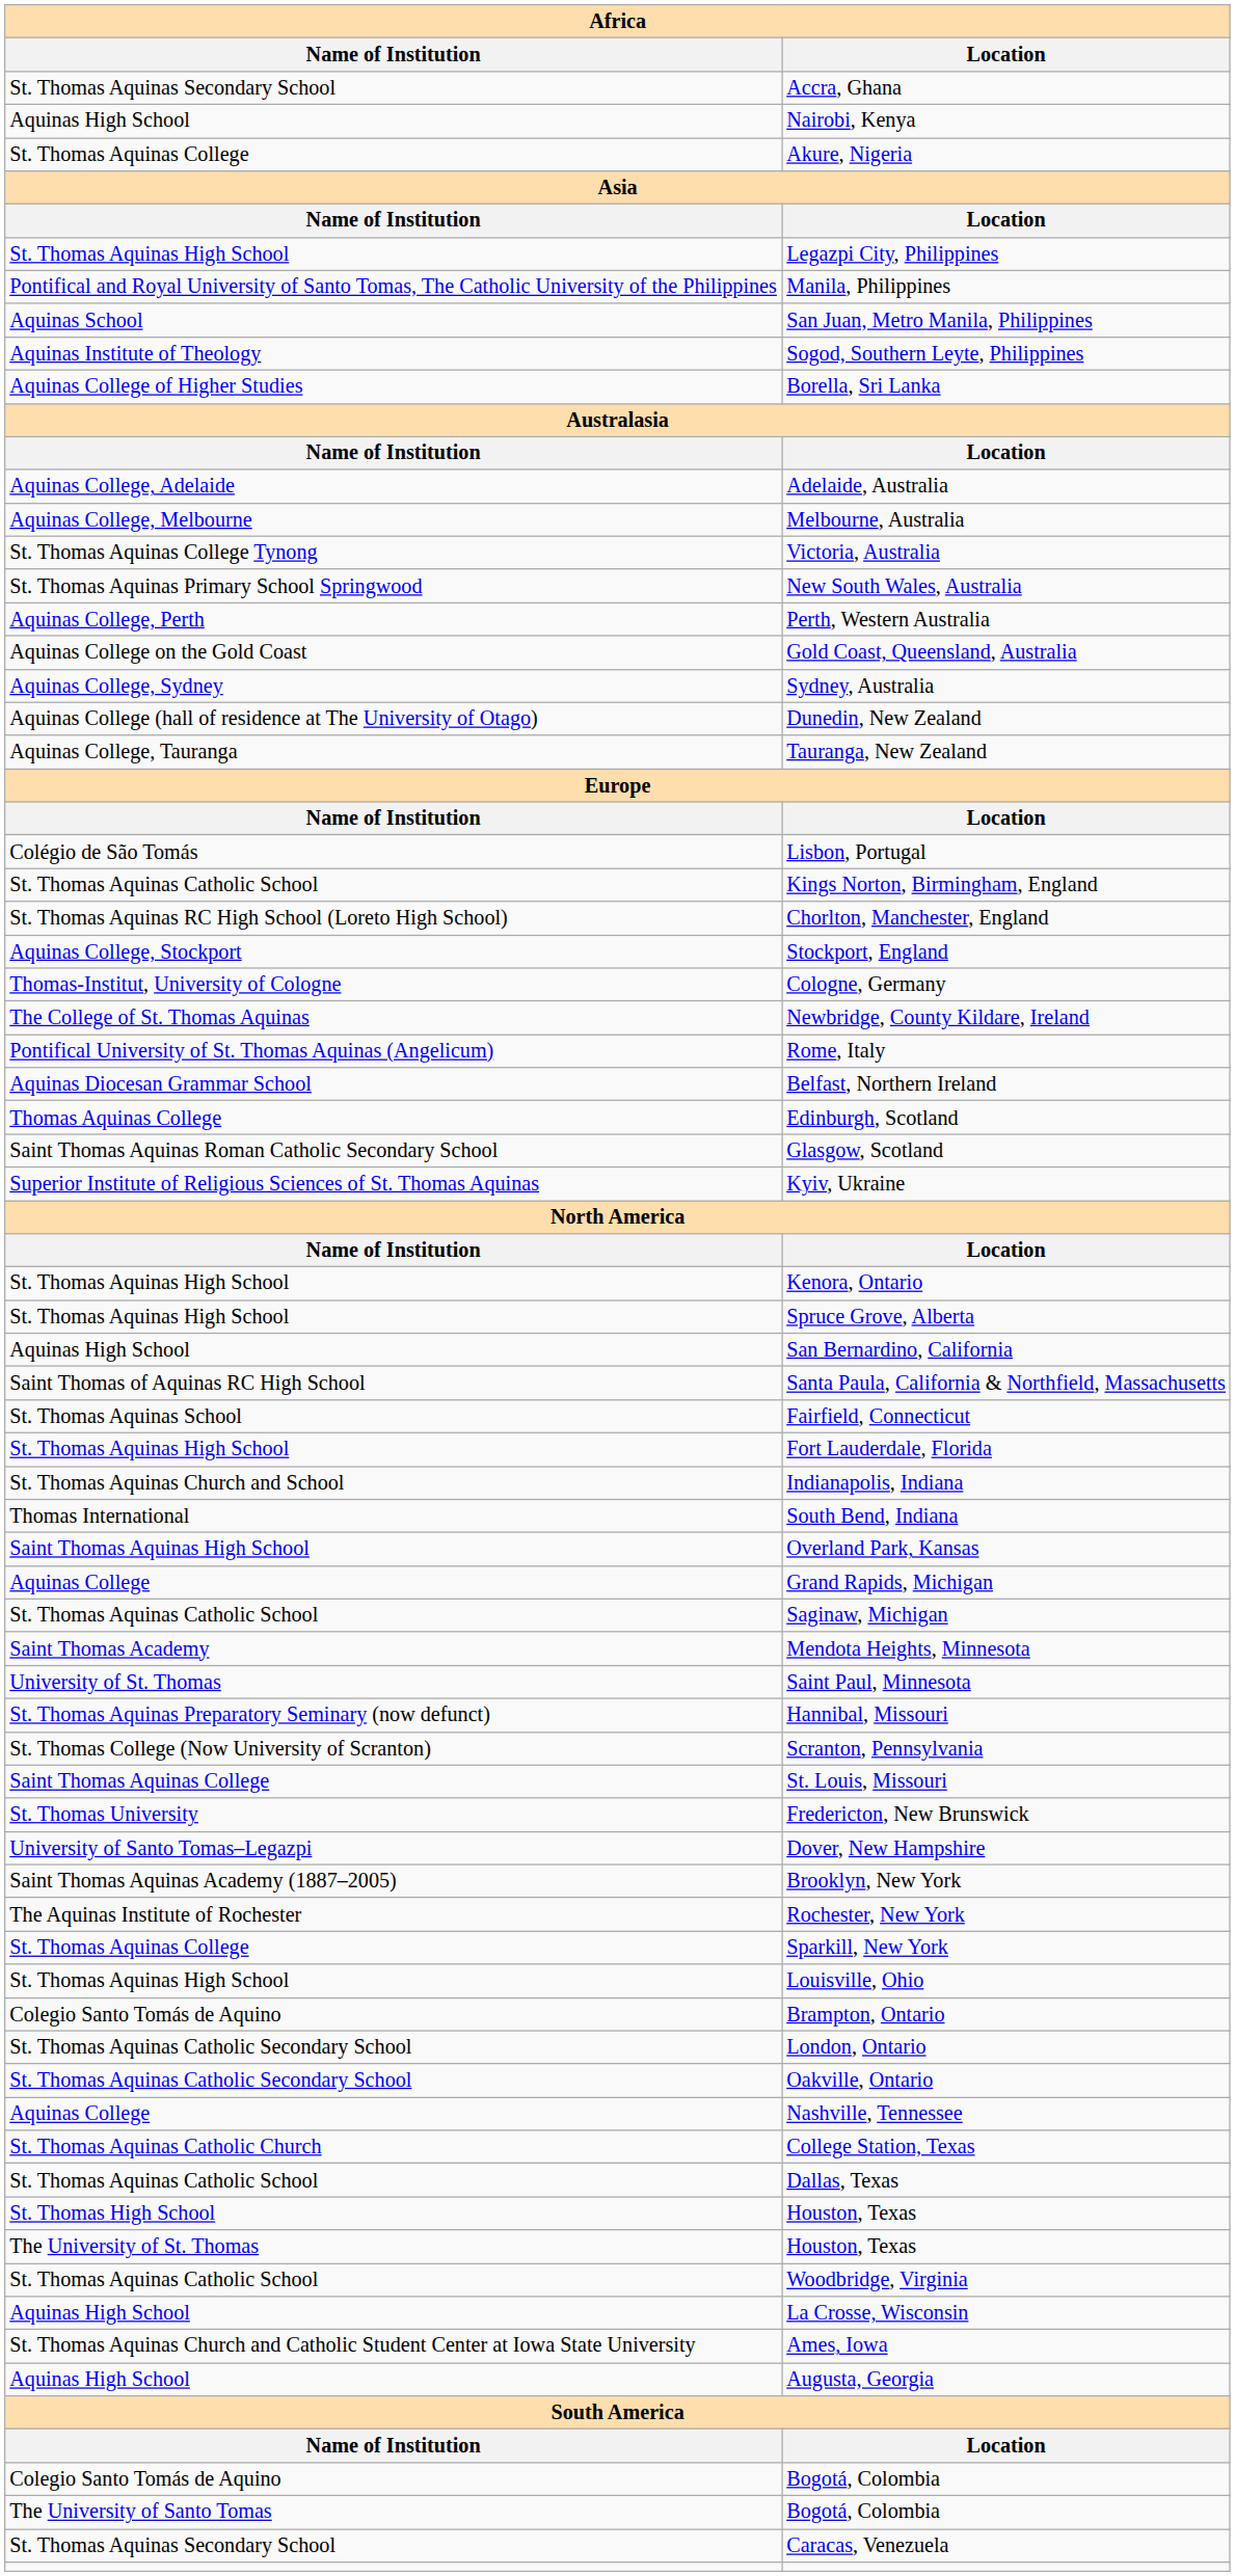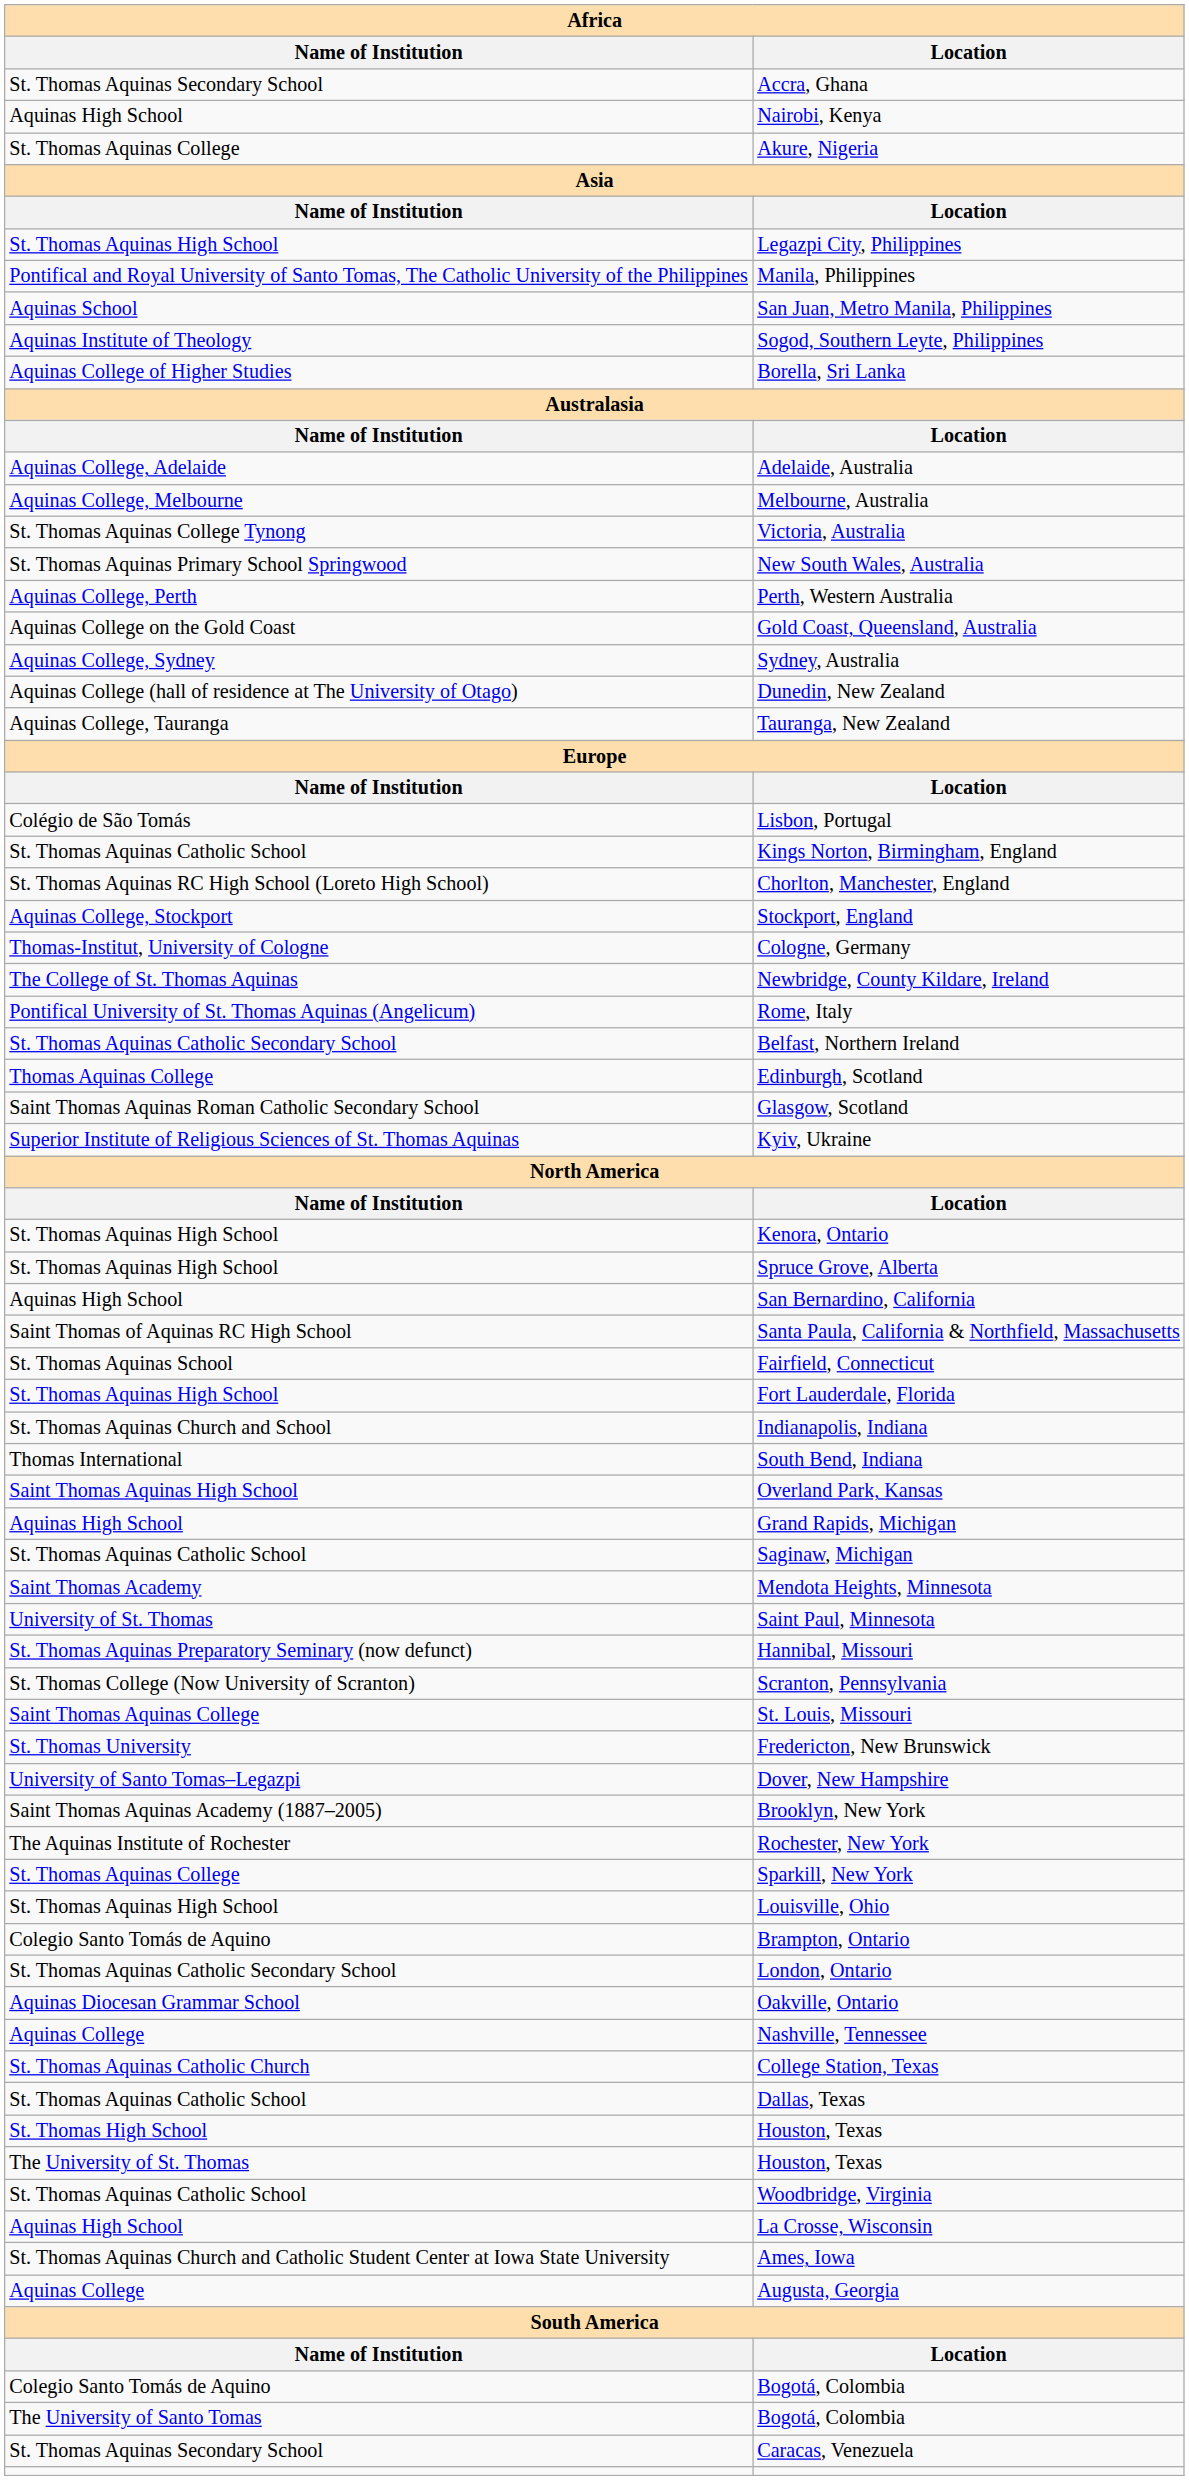row 33 | Name of Institution: Aquinas Diocesan Grammar School -> St. Thomas Aquinas Catholic Secondary School
row 48 | Name of Institution: Aquinas College -> Aquinas High School
row 63 | Name of Institution: St. Thomas Aquinas Catholic Secondary School -> Aquinas Diocesan Grammar School
row 72 | Name of Institution: Aquinas High School -> Aquinas College
